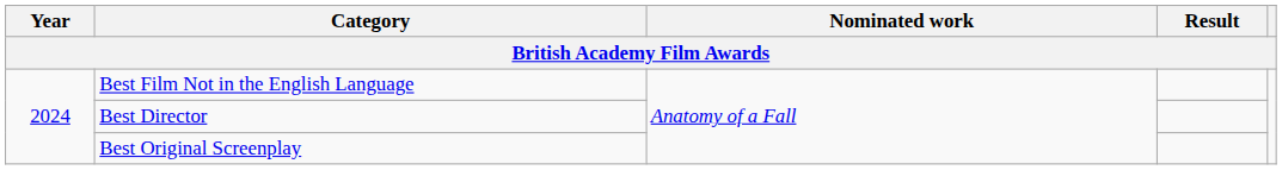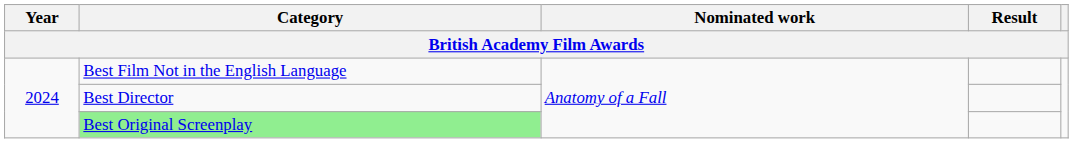Best Original Screenplay | Category: no background -> lightgreen background
